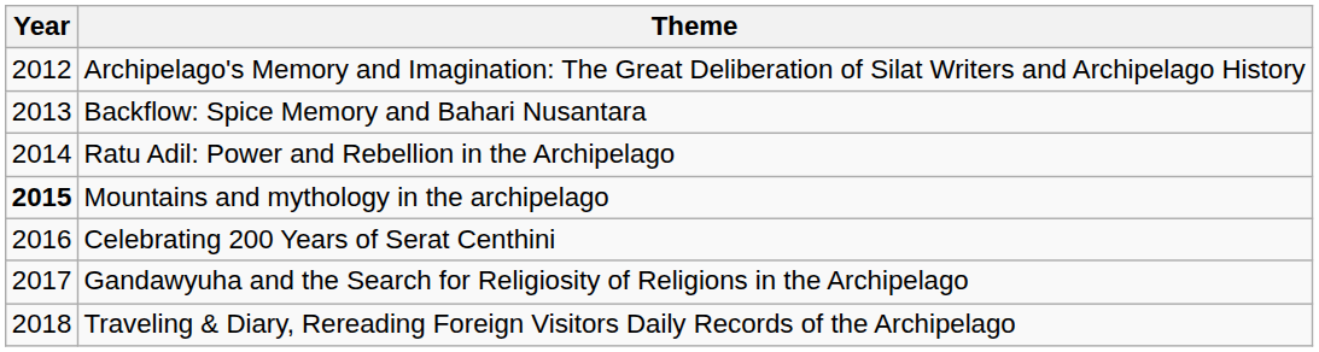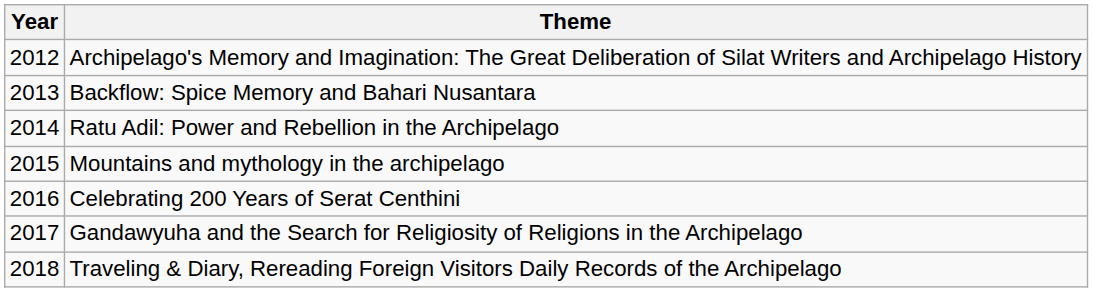Mountains and mythology in the archipelago | Year: bold -> normal
